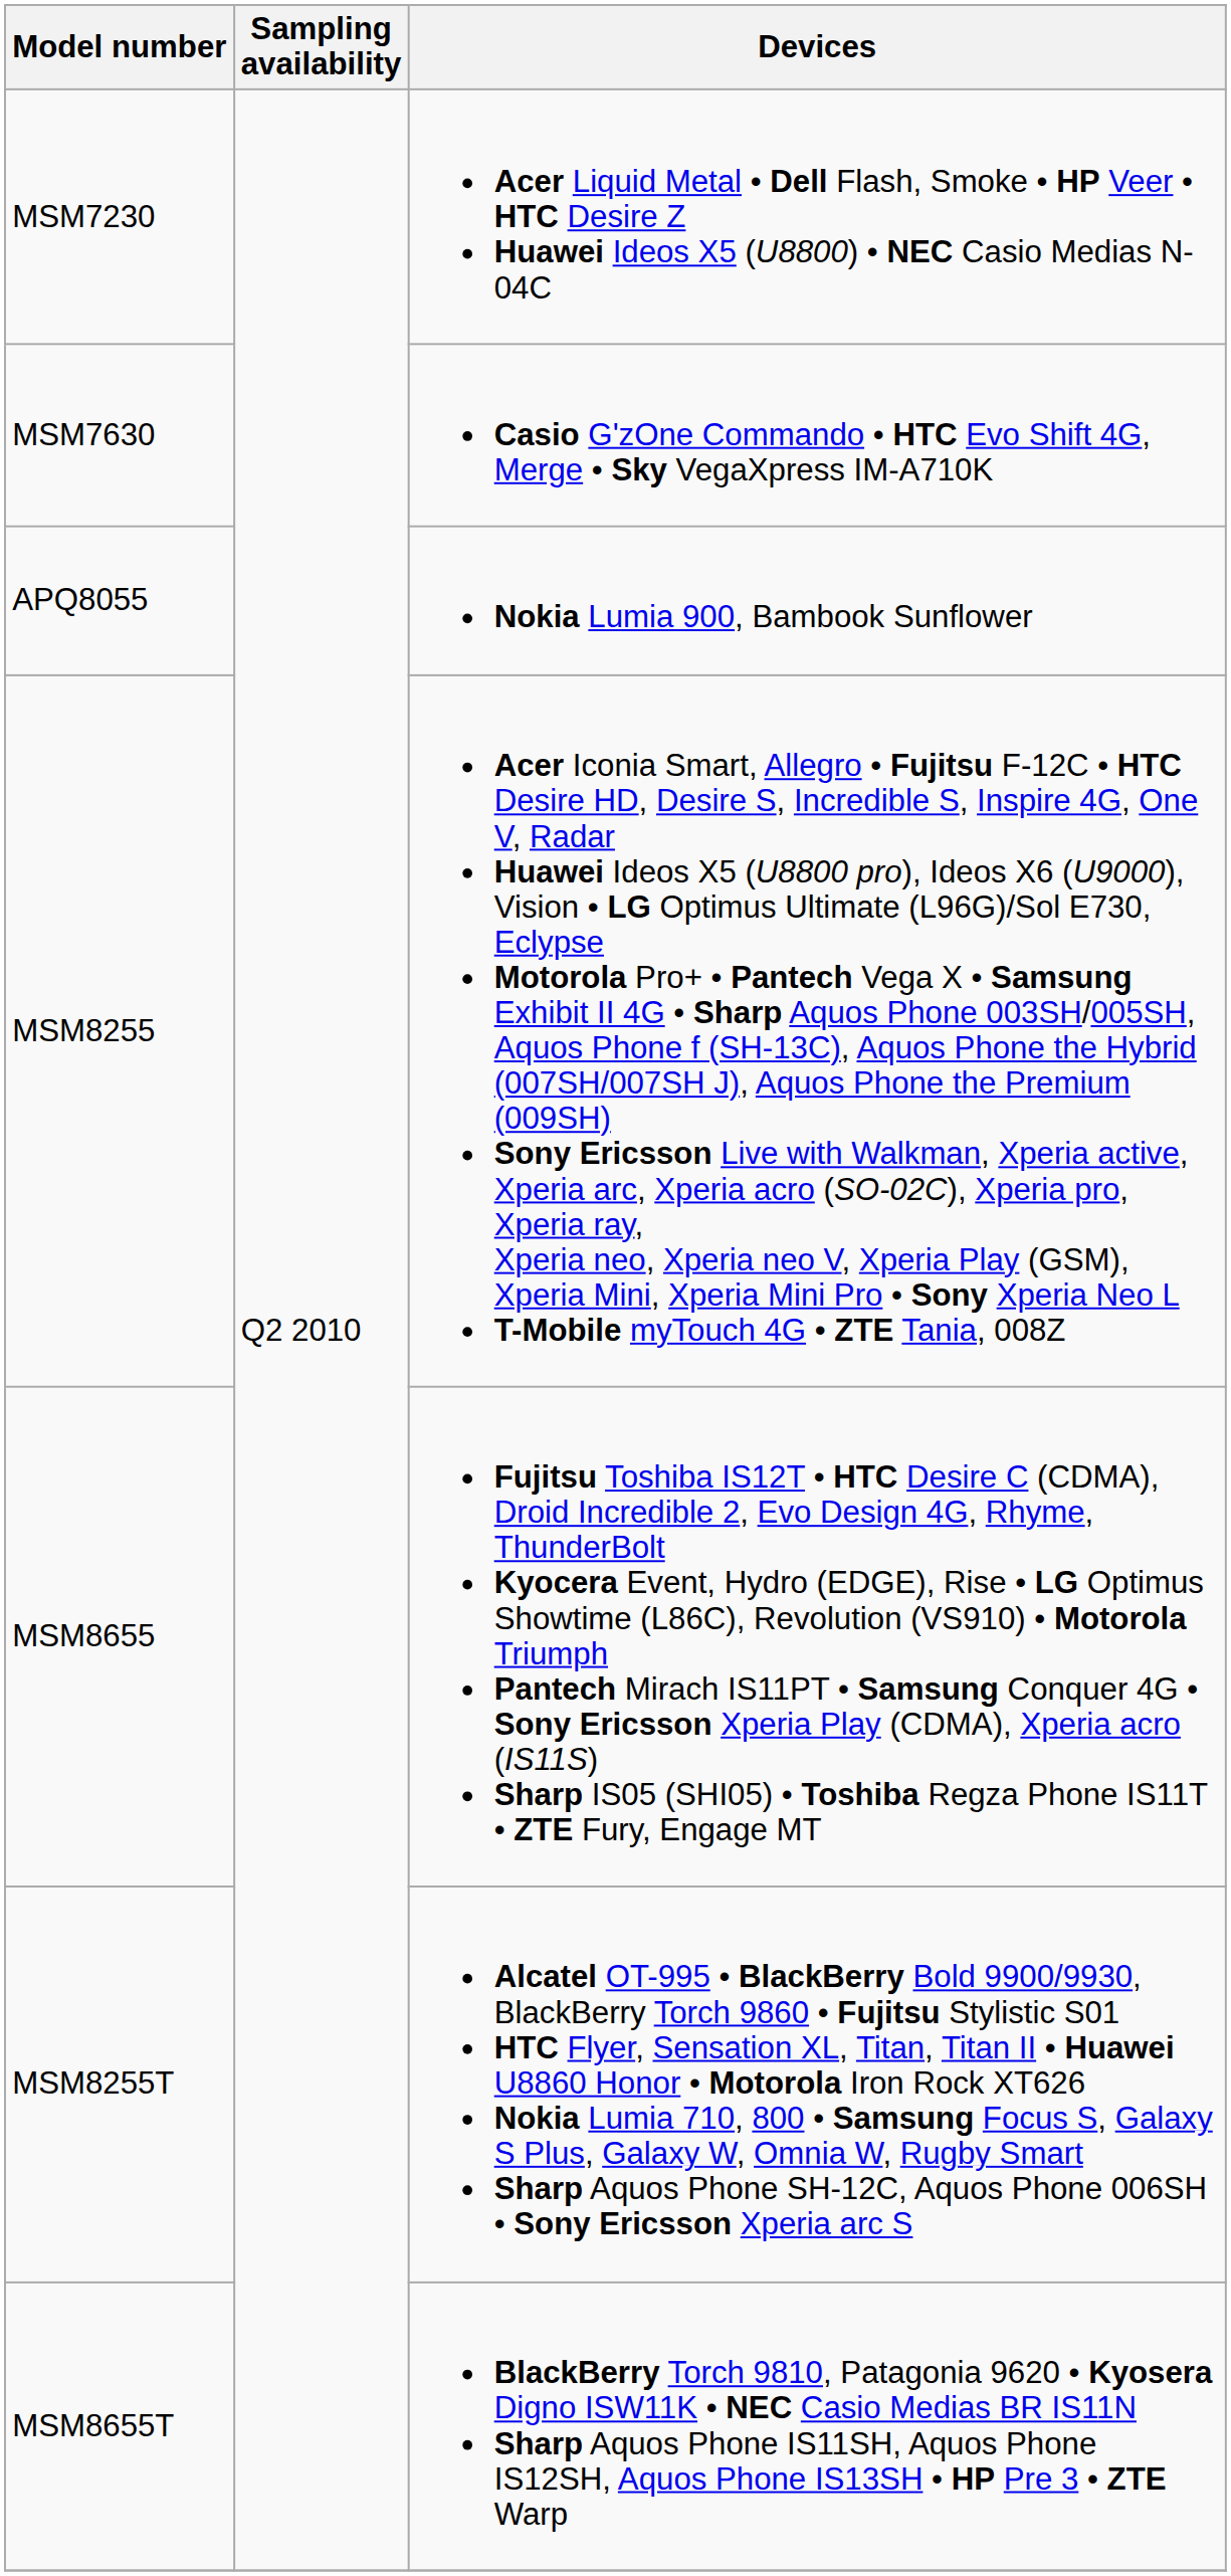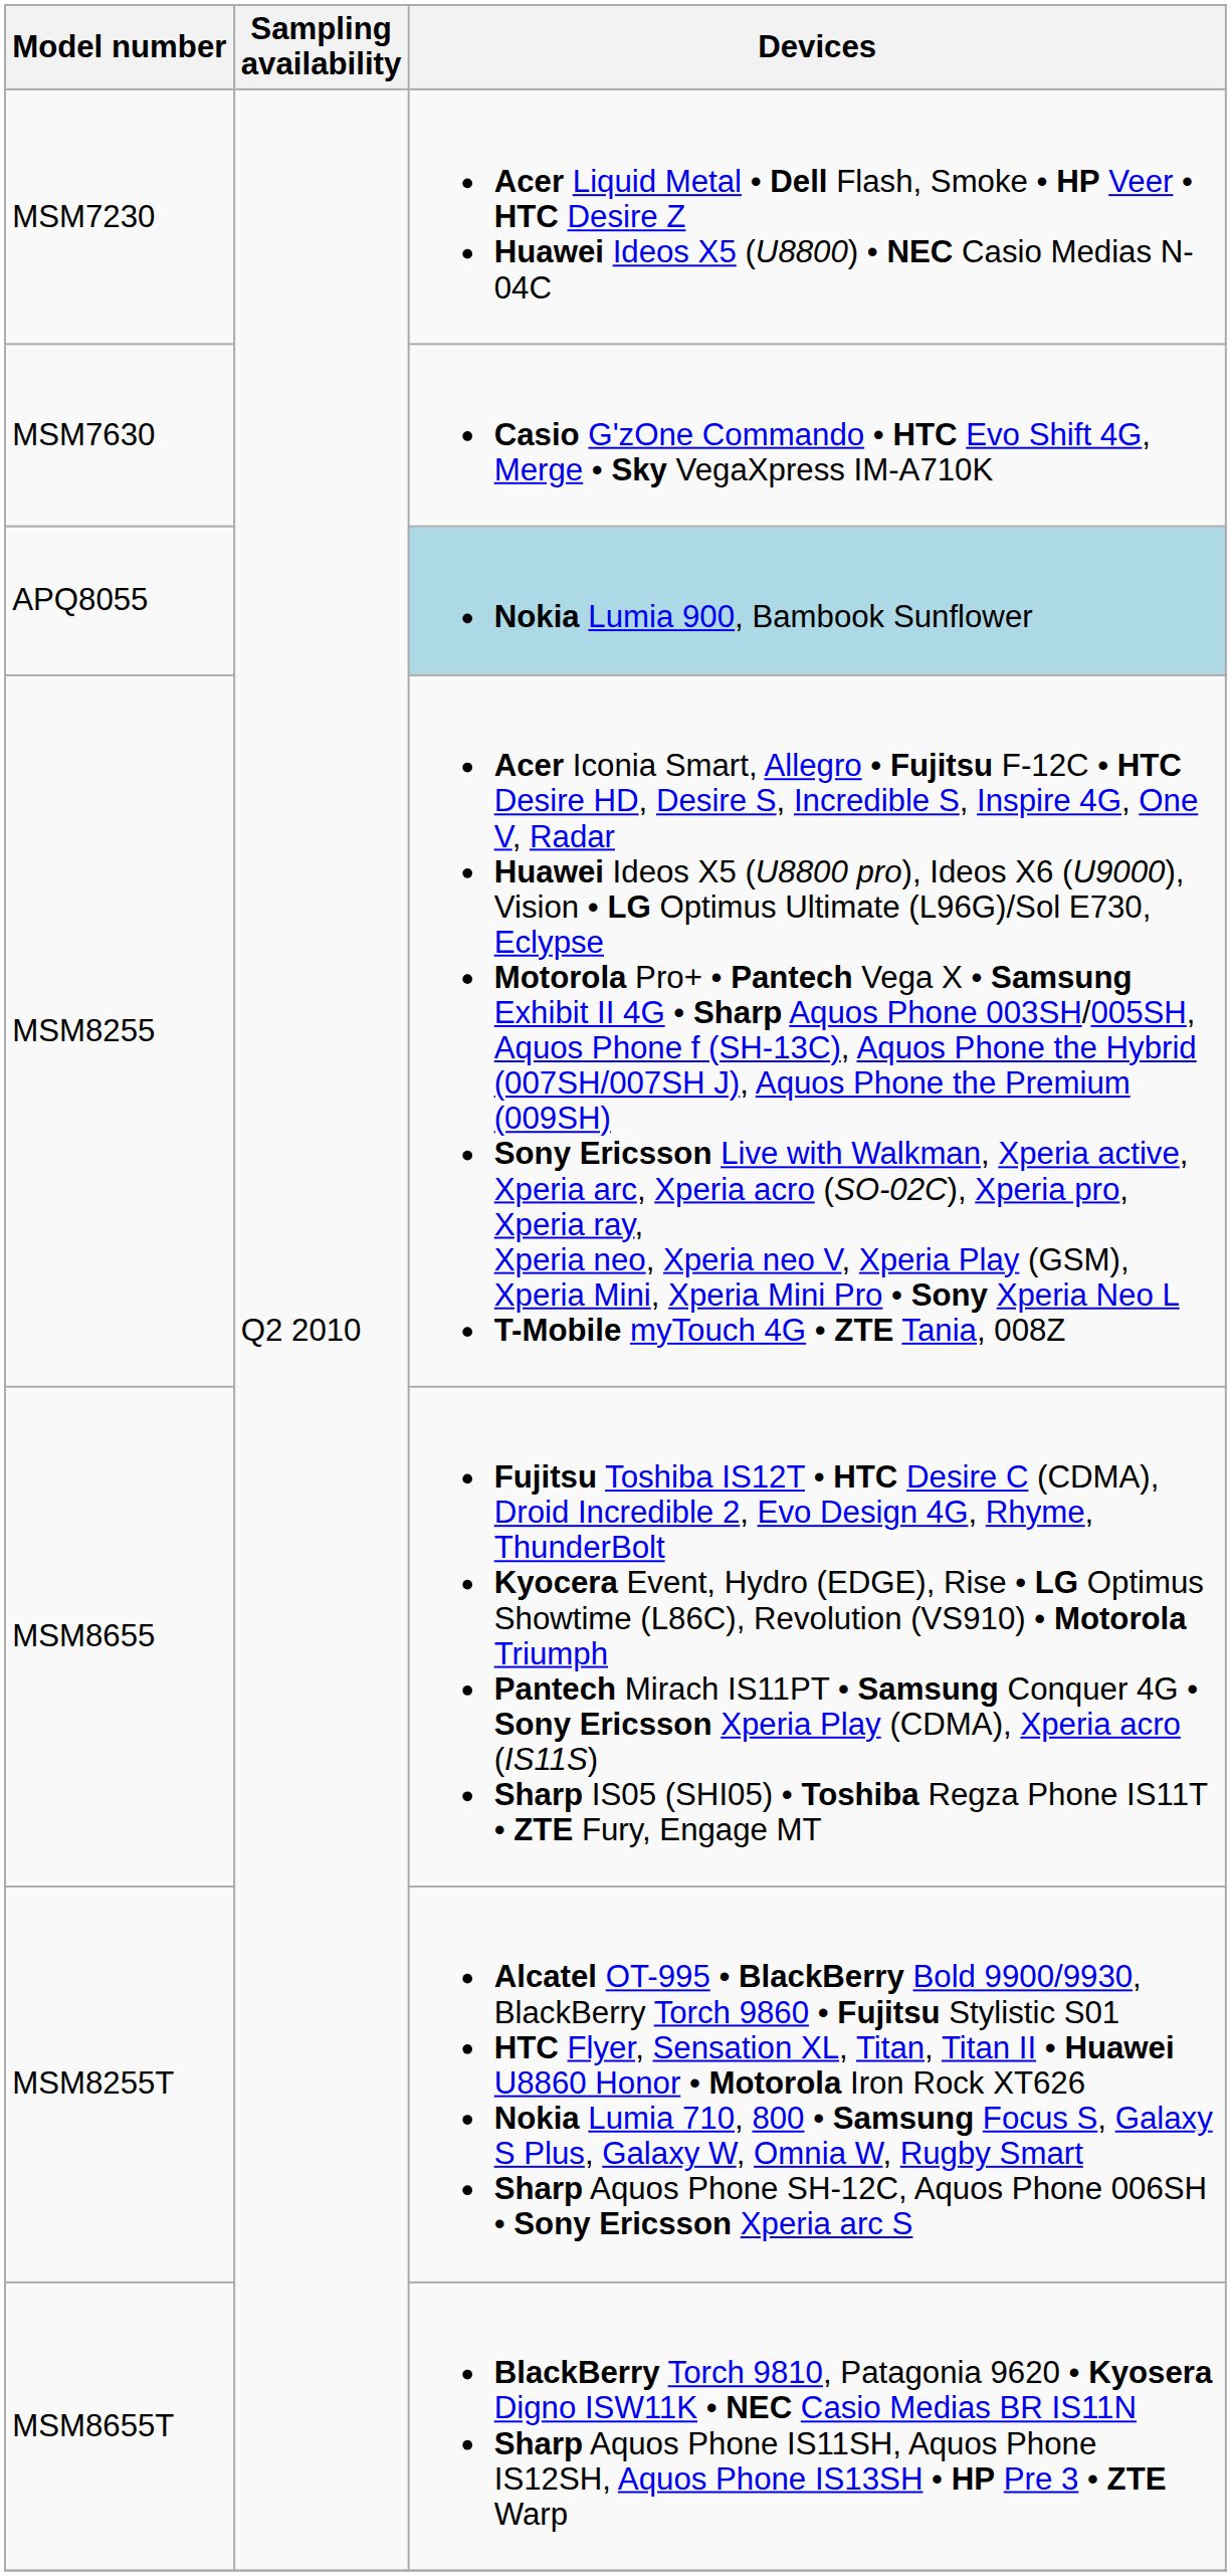APQ8055 | Devices: no background -> lightblue background
